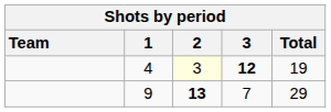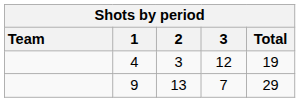4 | 2: lightyellow background -> no background
4 | 3: bold -> normal
9 | 2: bold -> normal
